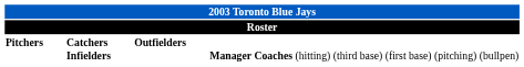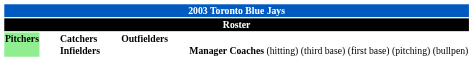Pitchers | column 1: no background -> lightgreen background
